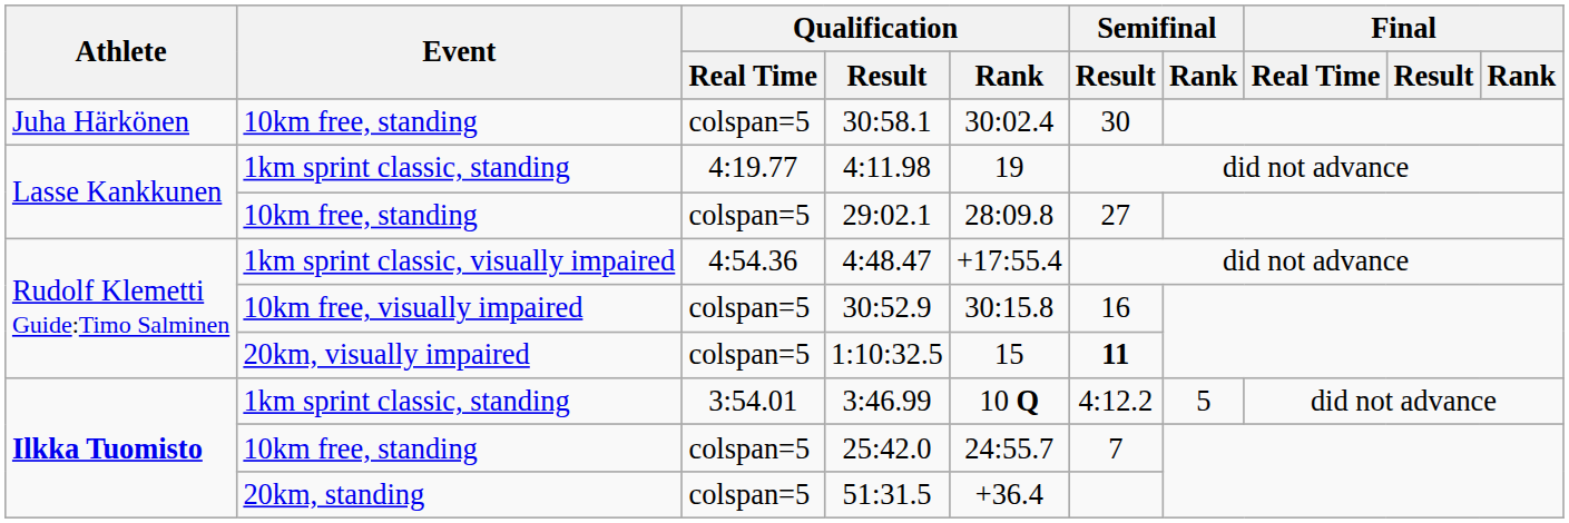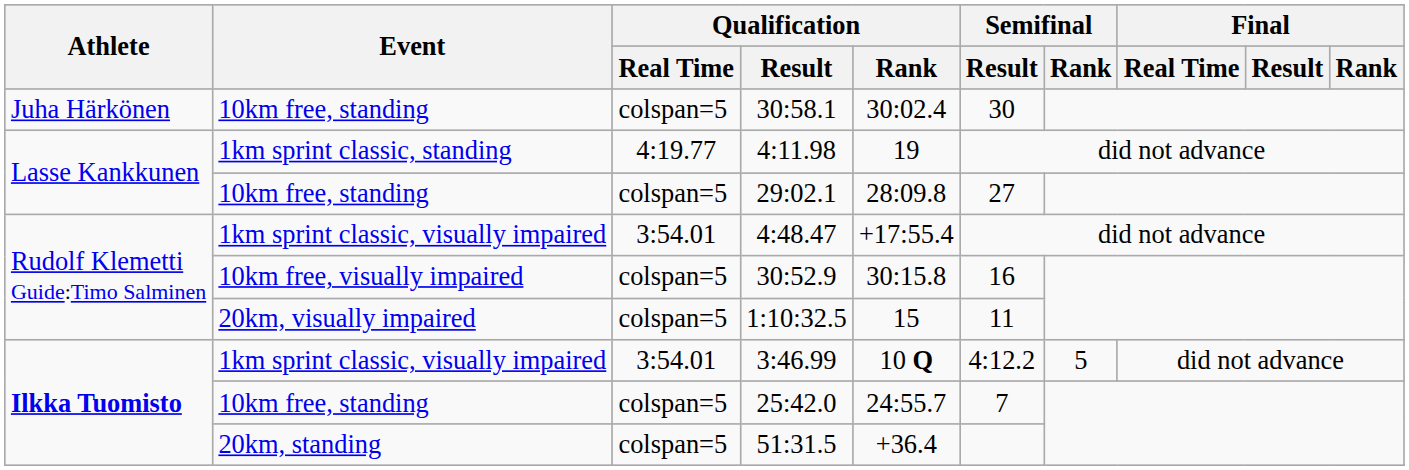4:48.47 | Qualification / Real Time: 4:54.36 -> 3:54.01
1:10:32.5 | Semifinal / Result: bold -> normal
3:46.99 | Event: 1km sprint classic, standing -> 1km sprint classic, visually impaired
